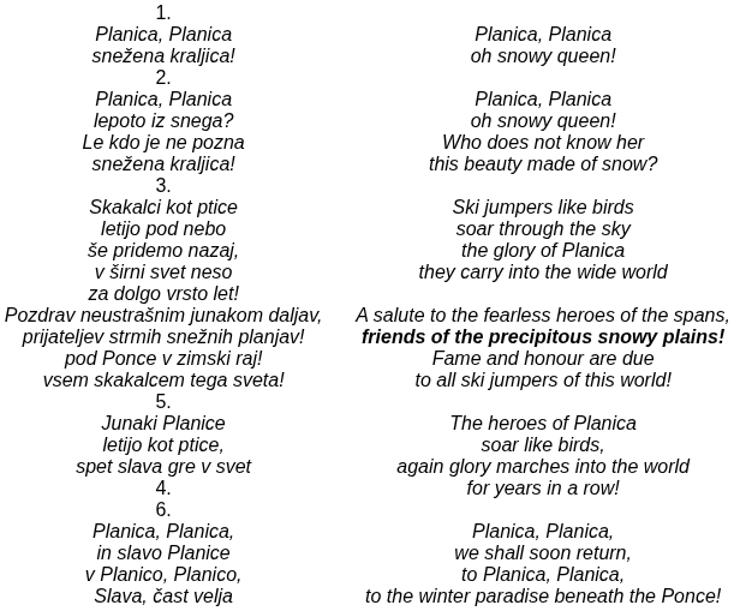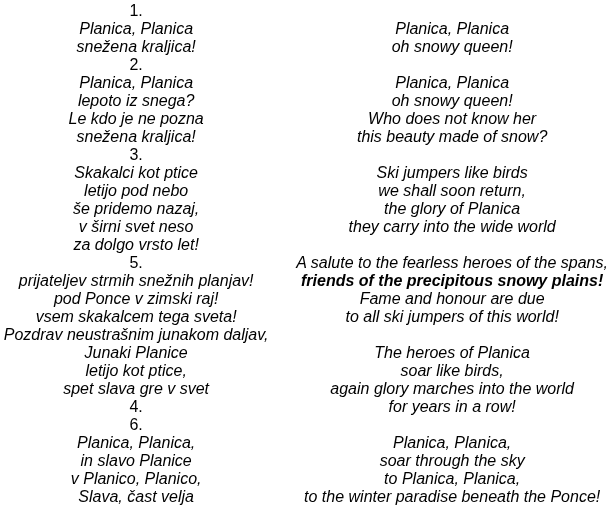row 11 | column 2: soar through the sky -> we shall soon return,
row 15 | column 1: Pozdrav neustrašnim junakom daljav, -> 5.
row 19 | column 1: 5. -> Pozdrav neustrašnim junakom daljav,
row 26 | column 2: we shall soon return, -> soar through the sky
